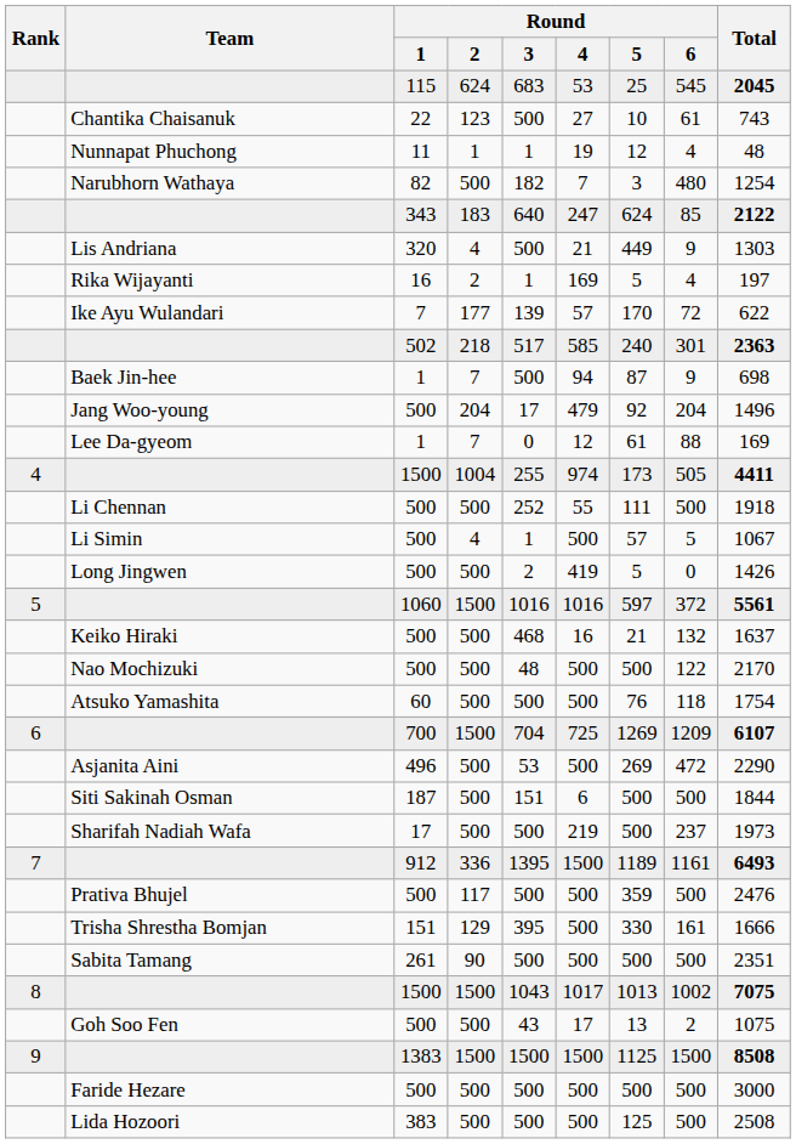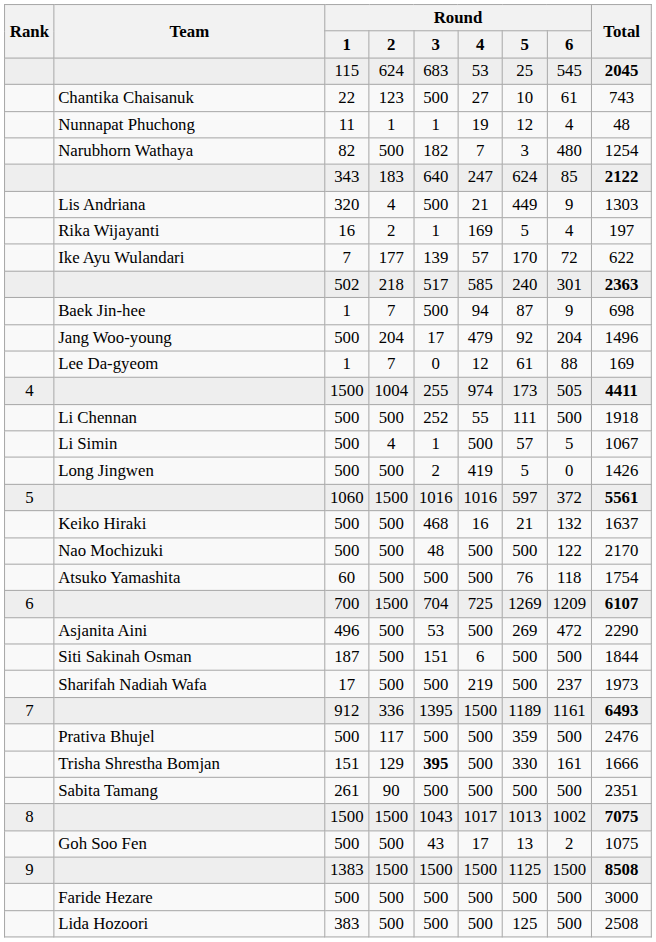Trisha Shrestha Bomjan | Round / 3: normal -> bold
